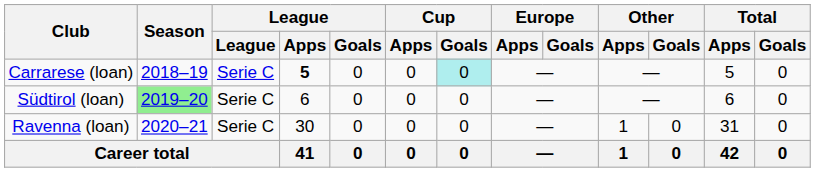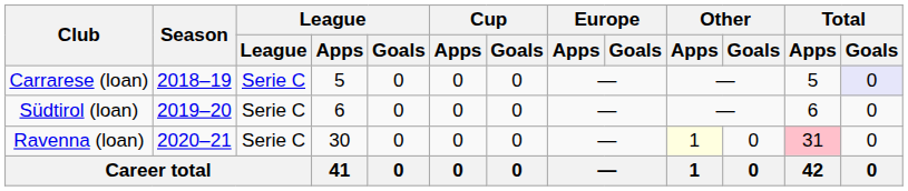Carrarese (loan) | League / Apps: bold -> normal
Carrarese (loan) | Cup / Goals: paleturquoise background -> no background
Carrarese (loan) | Total / Goals: no background -> lavender background
Südtirol (loan) | Season: lightgreen background -> no background
Ravenna (loan) | Other / Apps: no background -> lightyellow background
Ravenna (loan) | Total / Apps: no background -> pink background
